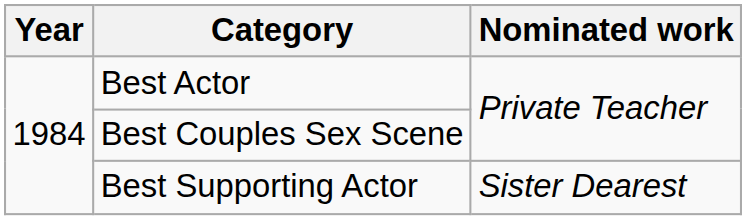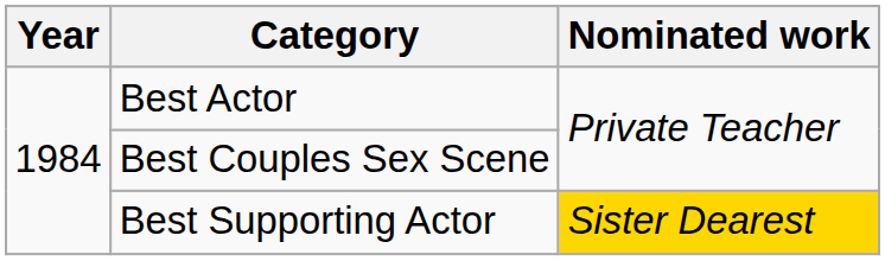Best Supporting Actor | Nominated work: no background -> gold background
